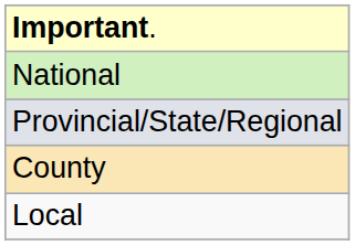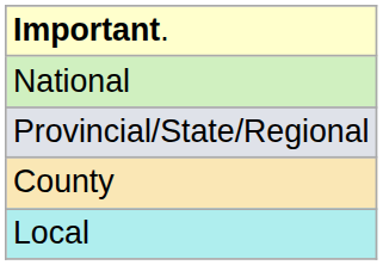row 5 | column 1: no background -> paleturquoise background
